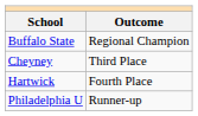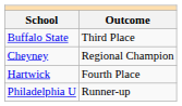Buffalo State | Outcome: Regional Champion -> Third Place
Cheyney | Outcome: Third Place -> Regional Champion
